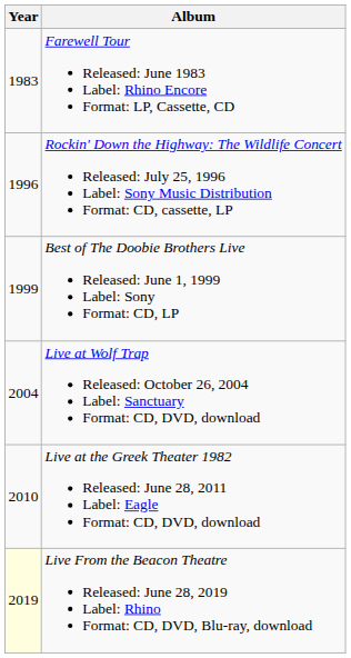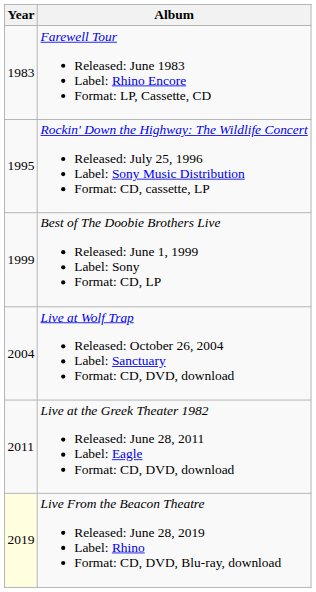row 3 | Year: 1996 -> 1995
row 6 | Year: 2010 -> 2011
